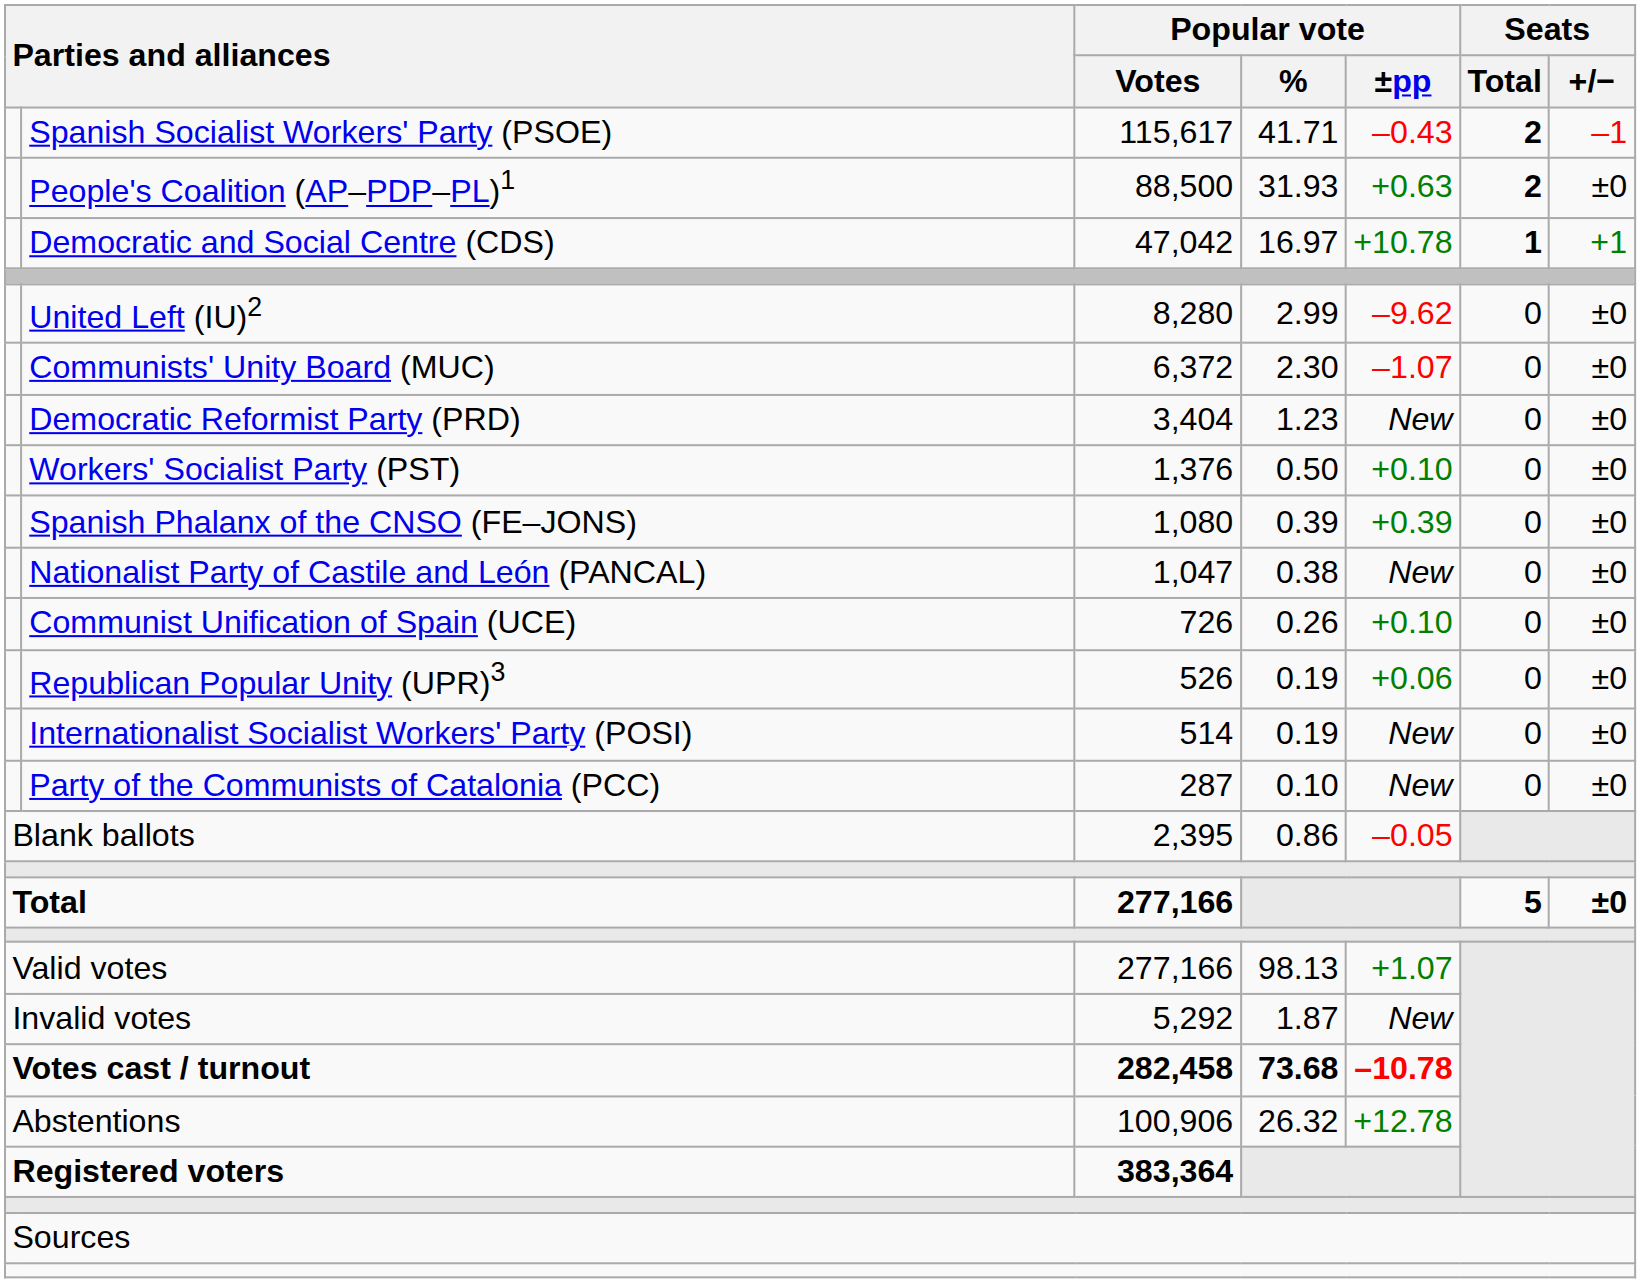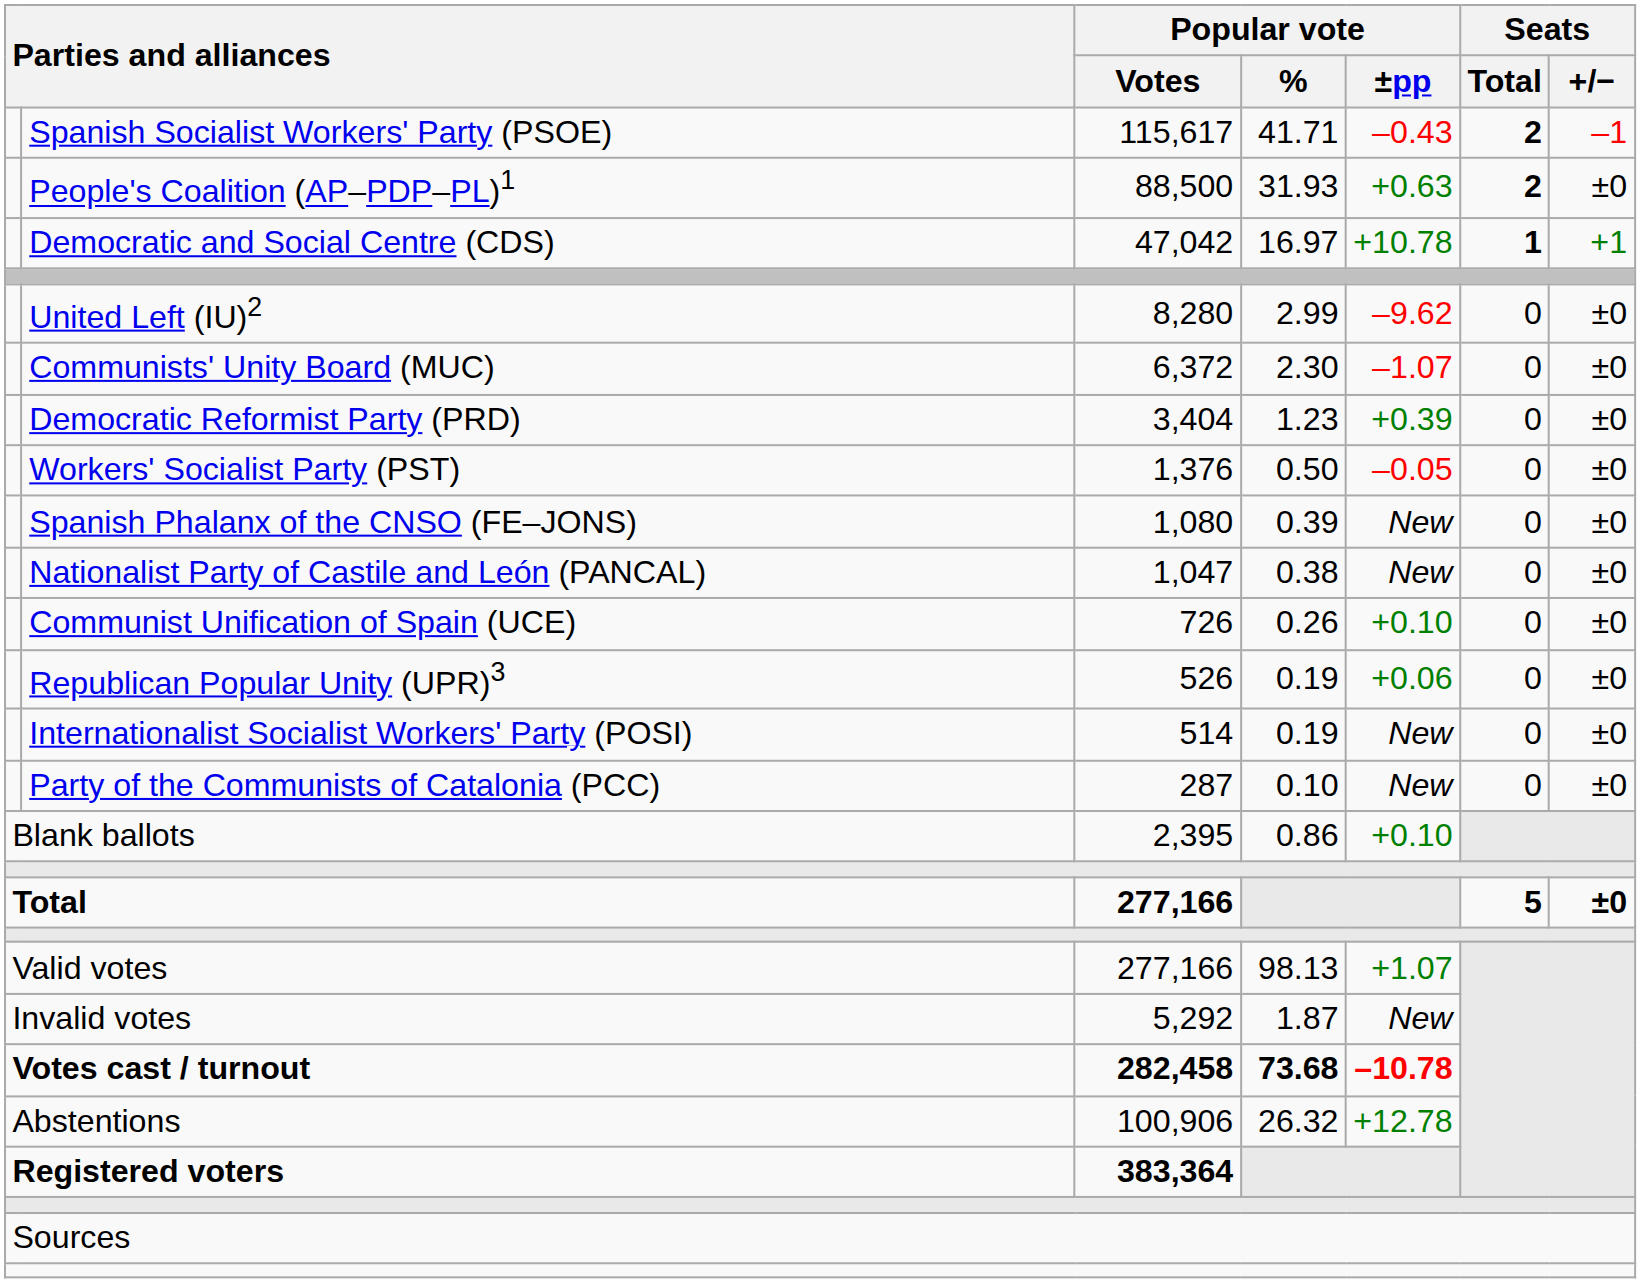Democratic Reformist Party (PRD) | Popular vote / ±pp: New -> +0.39
Workers' Socialist Party (PST) | Popular vote / ±pp: +0.10 -> –0.05
Spanish Phalanx of the CNSO (FE–JONS) | Popular vote / ±pp: +0.39 -> New
Blank ballots | Popular vote / ±pp: –0.05 -> +0.10
